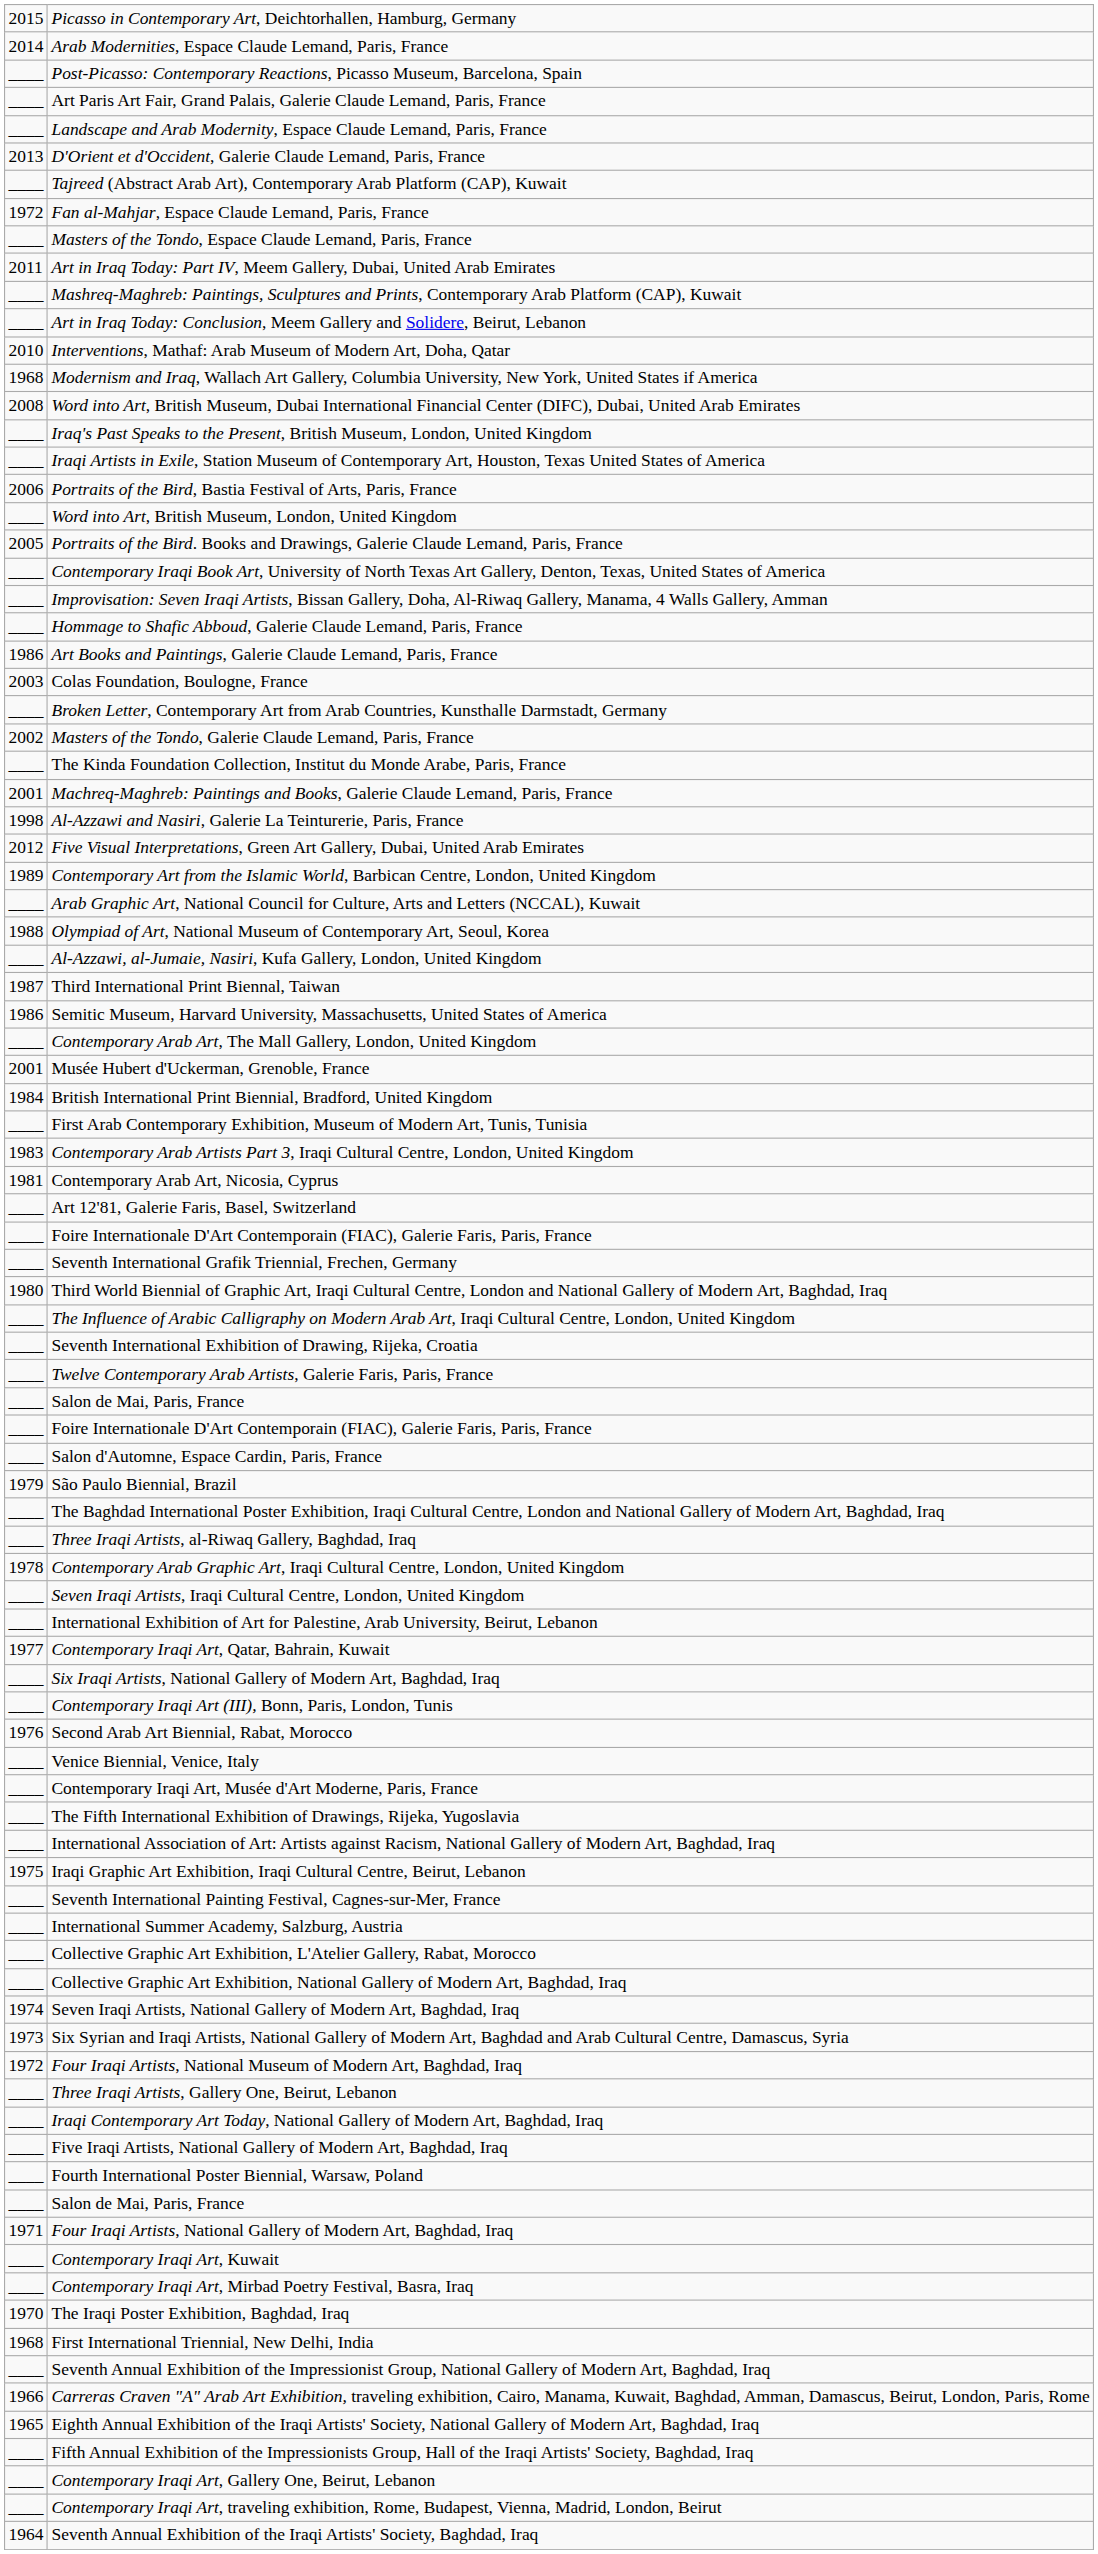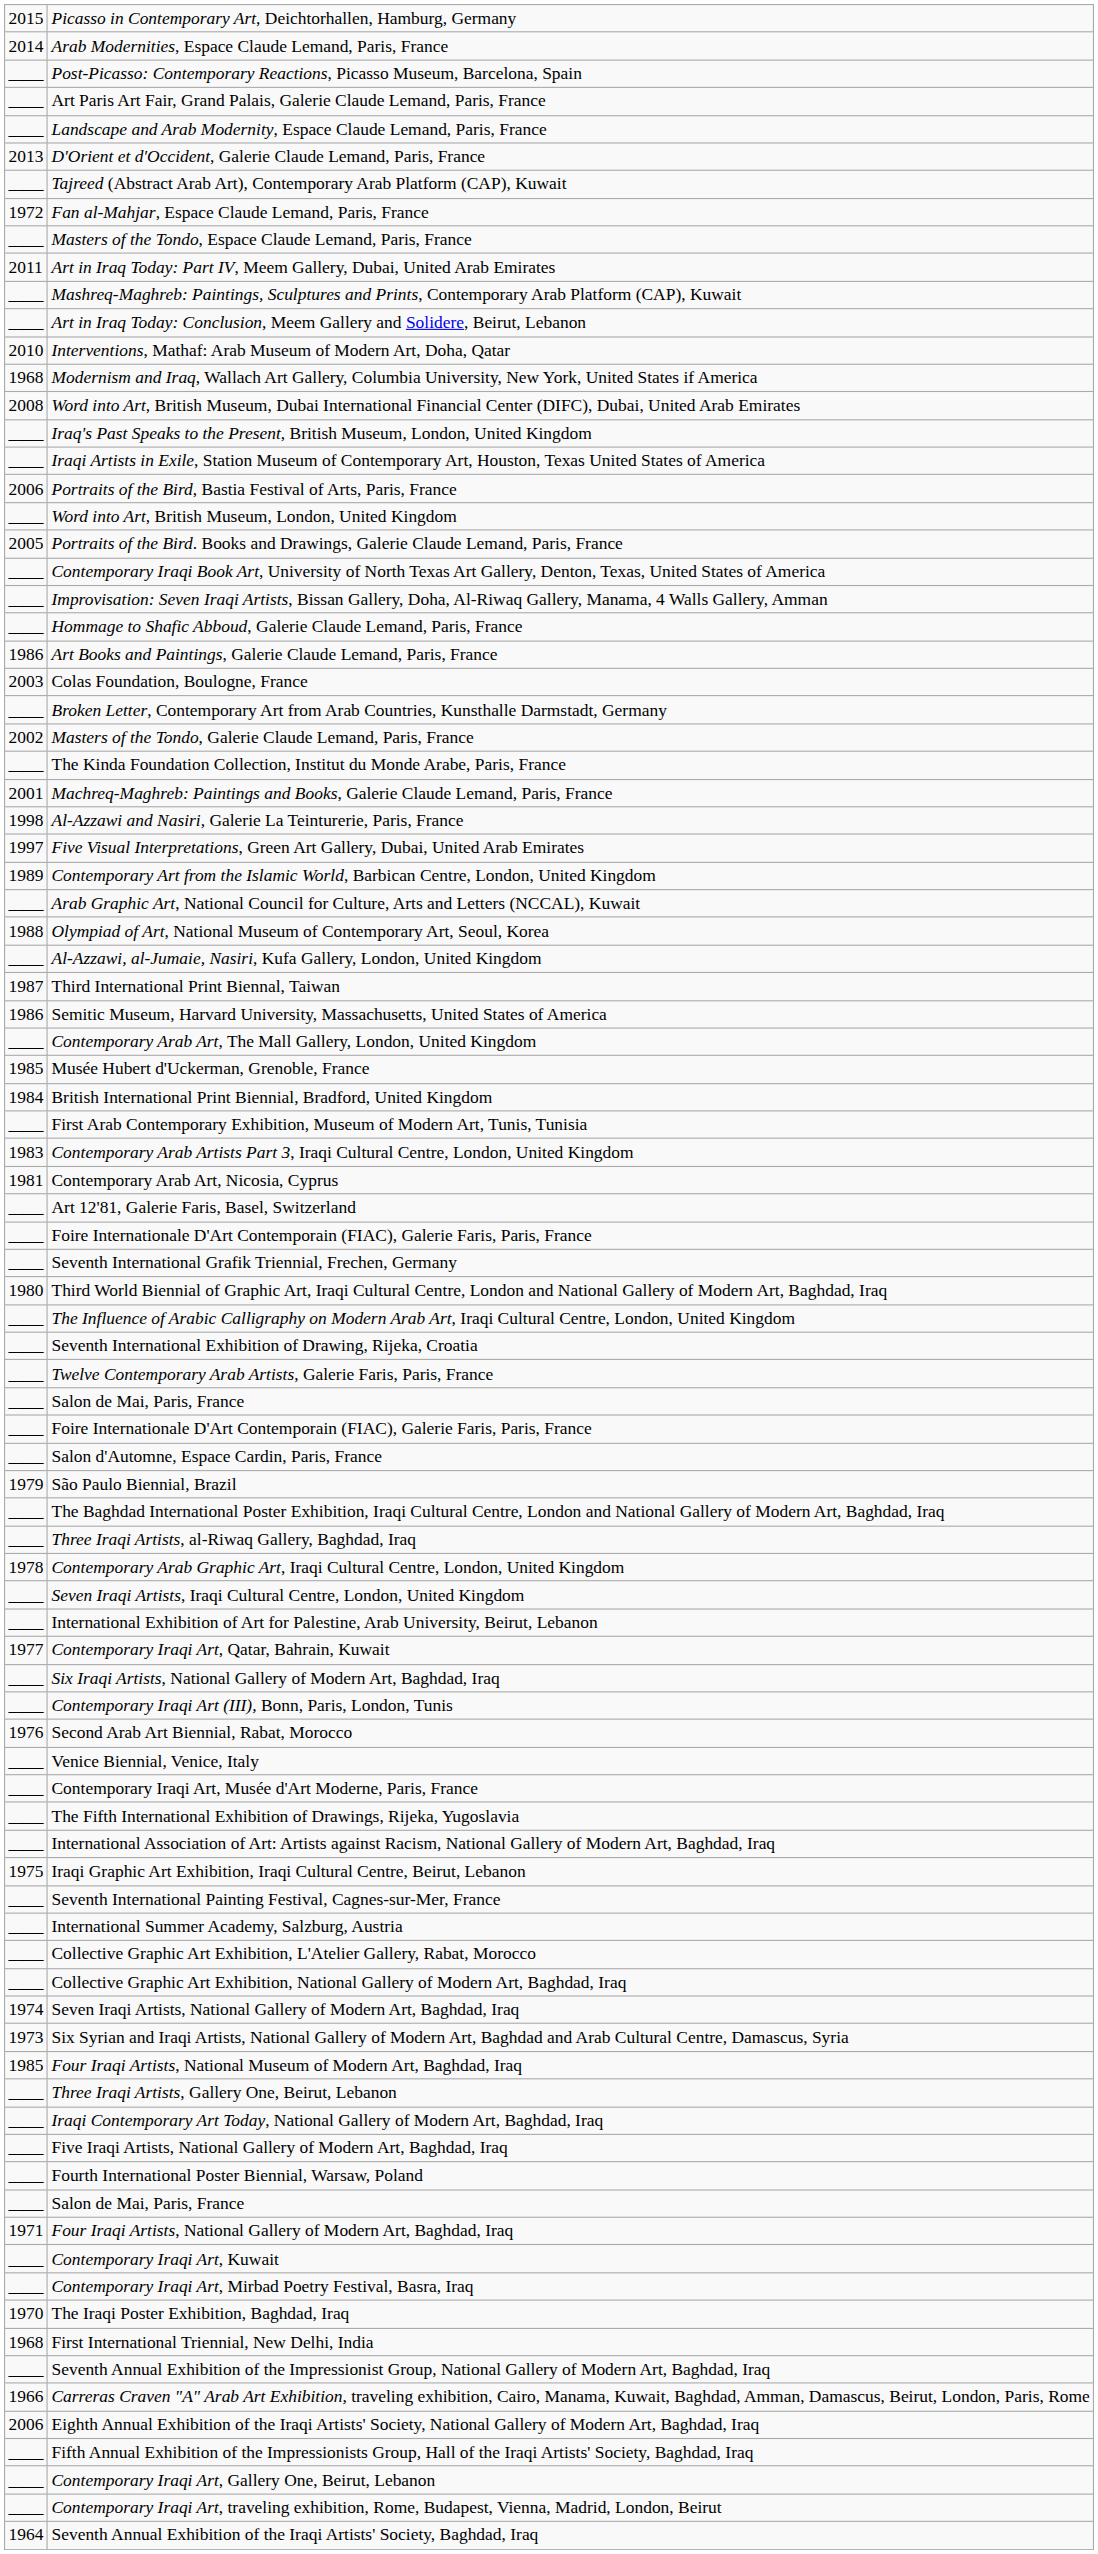row 31 | column 1: 2012 -> 1997
row 39 | column 1: 2001 -> 1985
row 75 | column 1: 1972 -> 1985
row 88 | column 1: 1965 -> 2006
